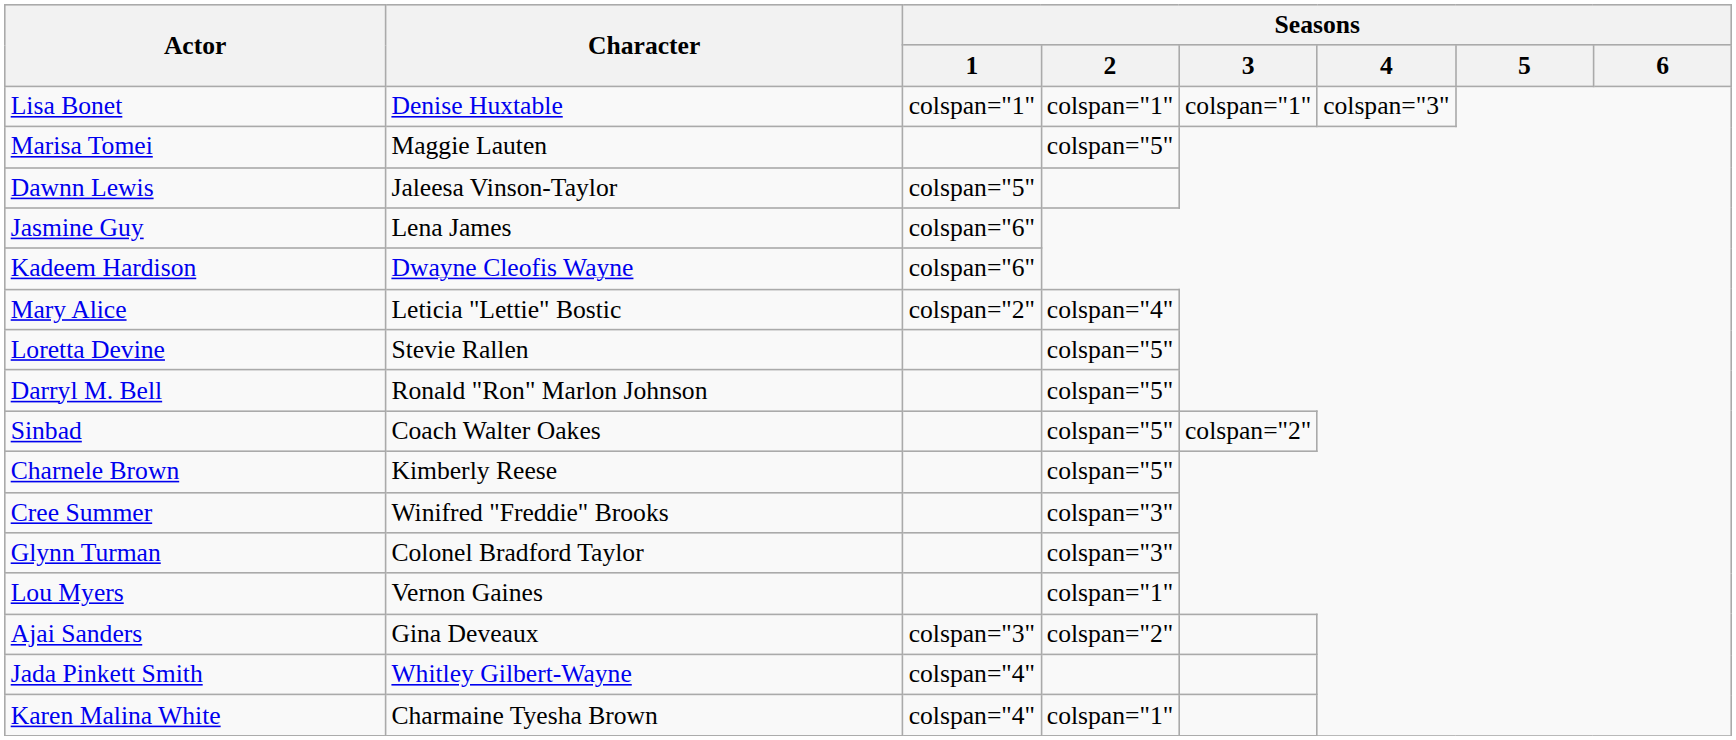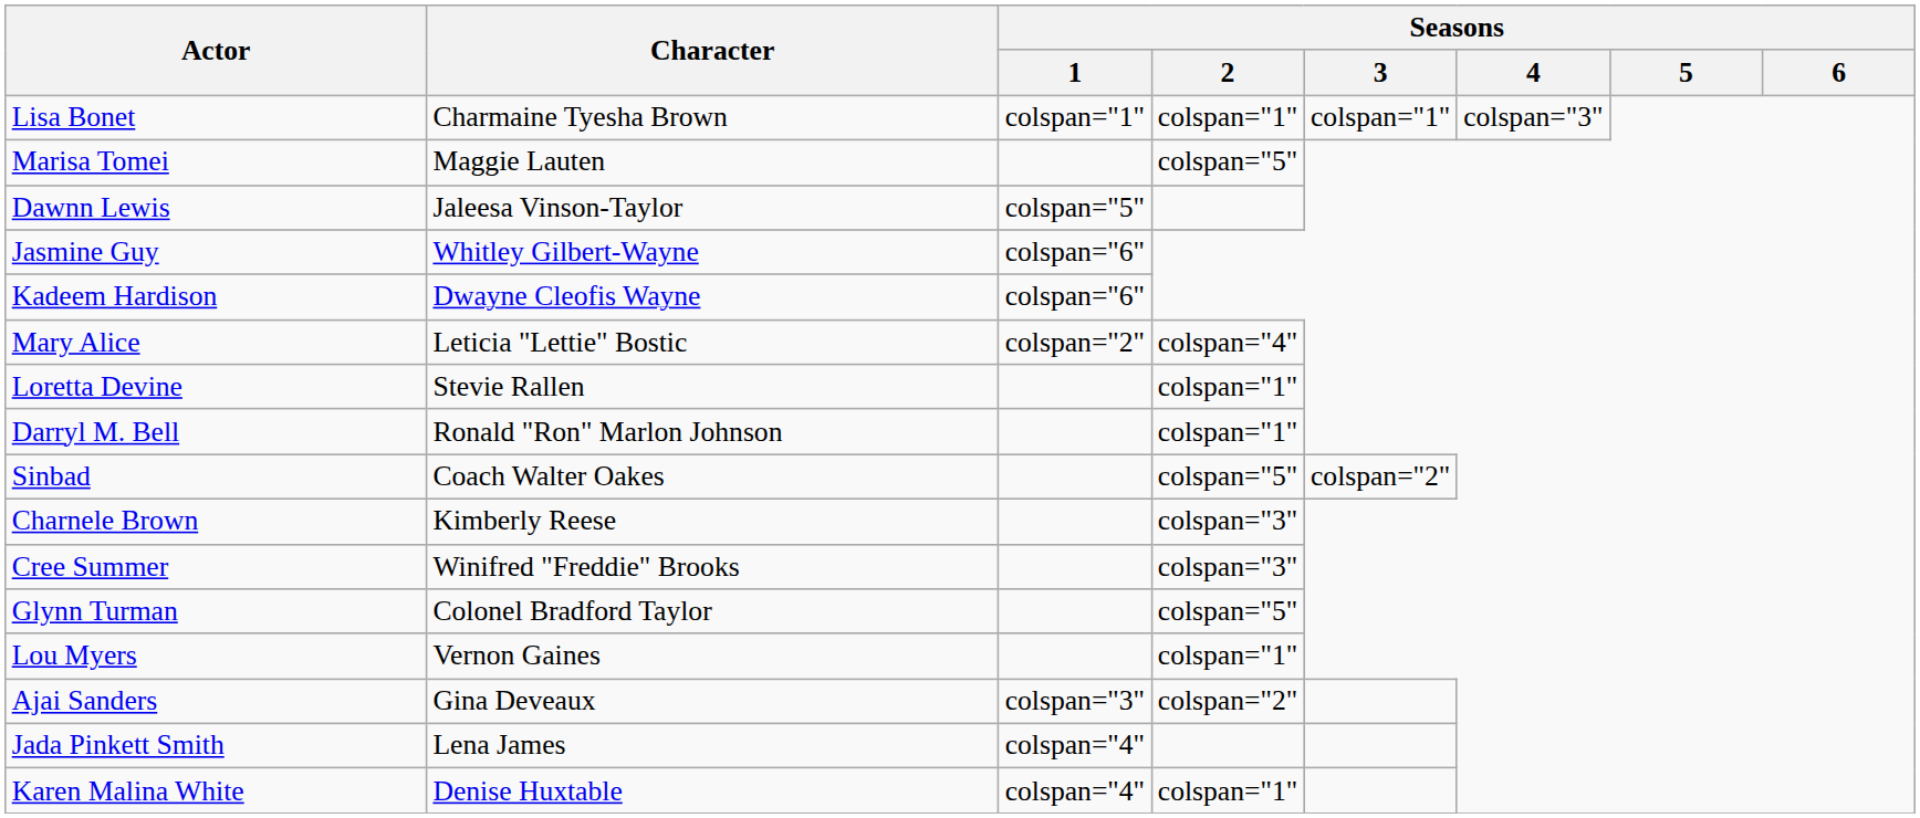Lisa Bonet | Character: Denise Huxtable -> Charmaine Tyesha Brown
Jasmine Guy | Character: Lena James -> Whitley Gilbert-Wayne
Loretta Devine | Seasons / 2: colspan="5" -> colspan="1"
Darryl M. Bell | Seasons / 2: colspan="5" -> colspan="1"
Charnele Brown | Seasons / 2: colspan="5" -> colspan="3"
Glynn Turman | Seasons / 2: colspan="3" -> colspan="5"
Jada Pinkett Smith | Character: Whitley Gilbert-Wayne -> Lena James
Karen Malina White | Character: Charmaine Tyesha Brown -> Denise Huxtable
